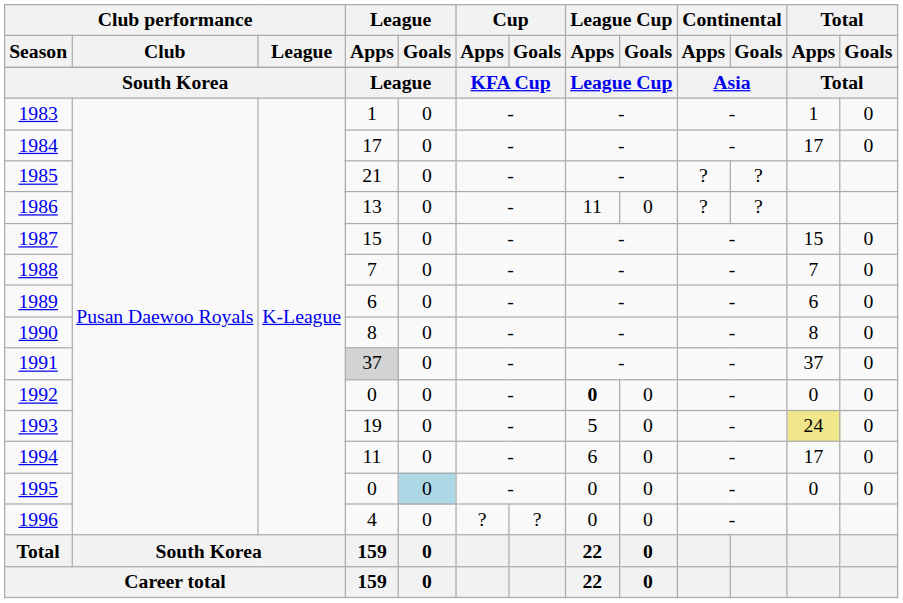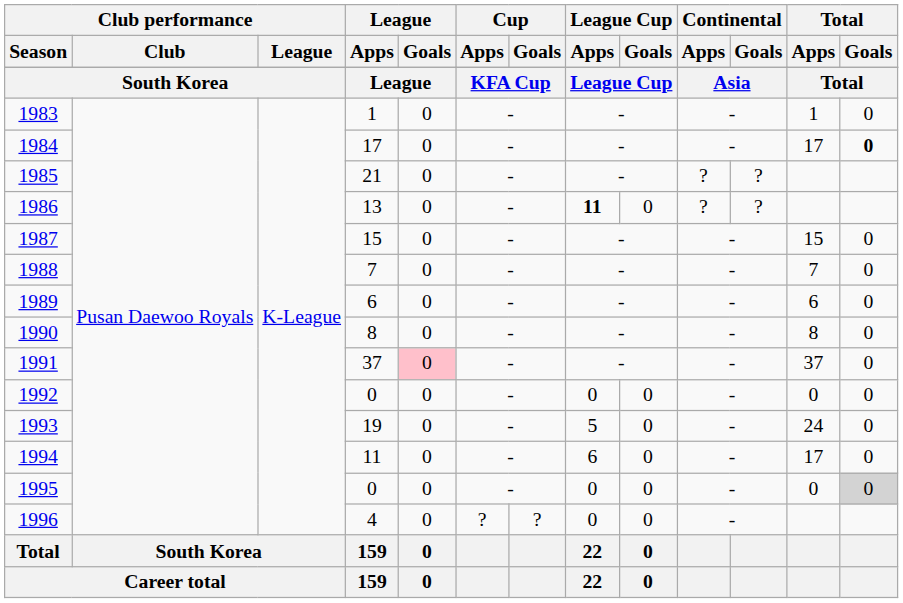1984 | Total / Goals: normal -> bold
1986 | League Cup / Apps: normal -> bold
1991 | League / Apps: lightgrey background -> no background
1991 | League / Goals: no background -> pink background
1992 | League Cup / Apps: bold -> normal
1993 | Total / Apps: khaki background -> no background
1995 | League / Goals: lightblue background -> no background
1995 | Total / Goals: no background -> lightgrey background
